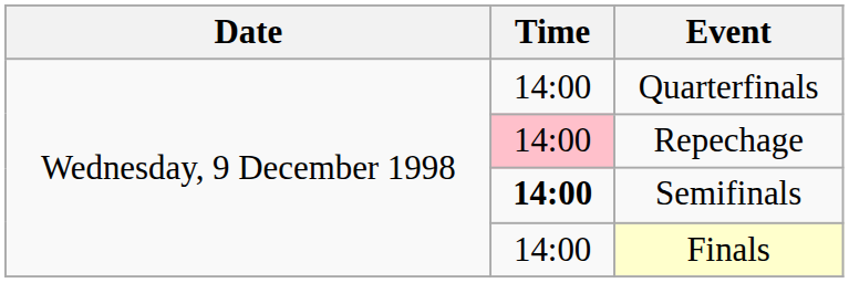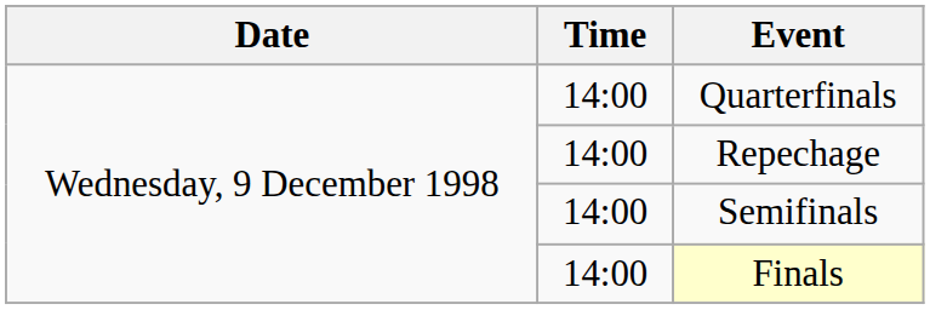Repechage | Time: pink background -> no background
Semifinals | Time: bold -> normal
